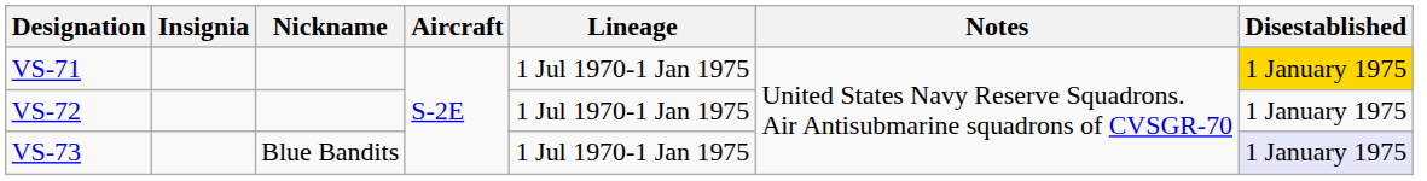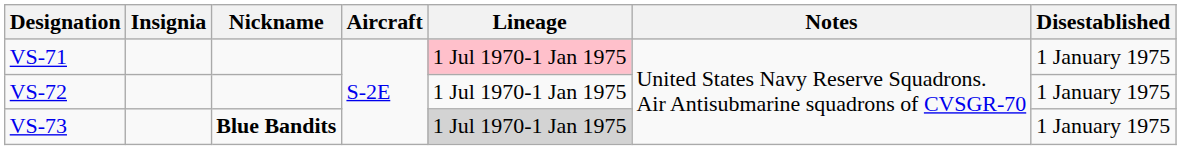VS-71 | Lineage: no background -> pink background
VS-71 | Disestablished: gold background -> no background
VS-73 | Nickname: normal -> bold
VS-73 | Lineage: no background -> lightgrey background
VS-73 | Disestablished: lavender background -> no background
